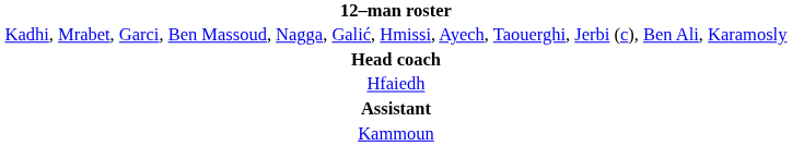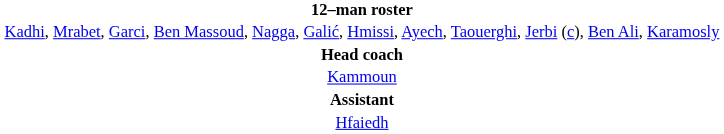row 4 | column 1: Hfaiedh -> Kammoun
row 6 | column 1: Kammoun -> Hfaiedh
